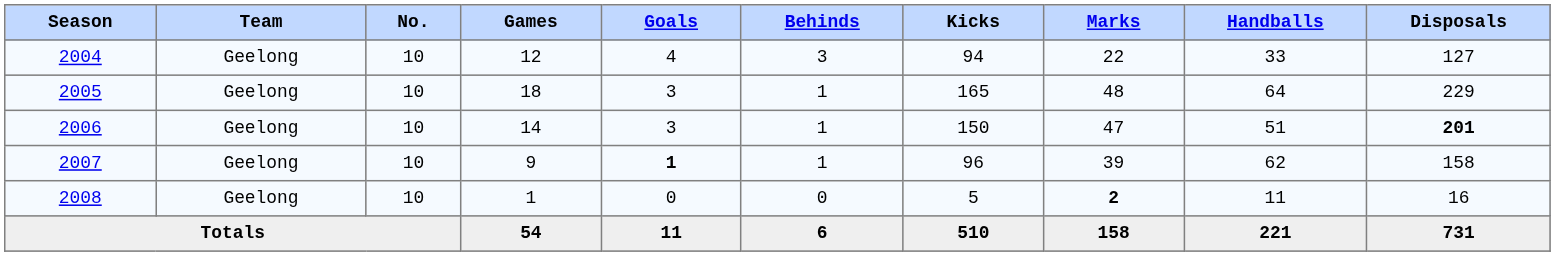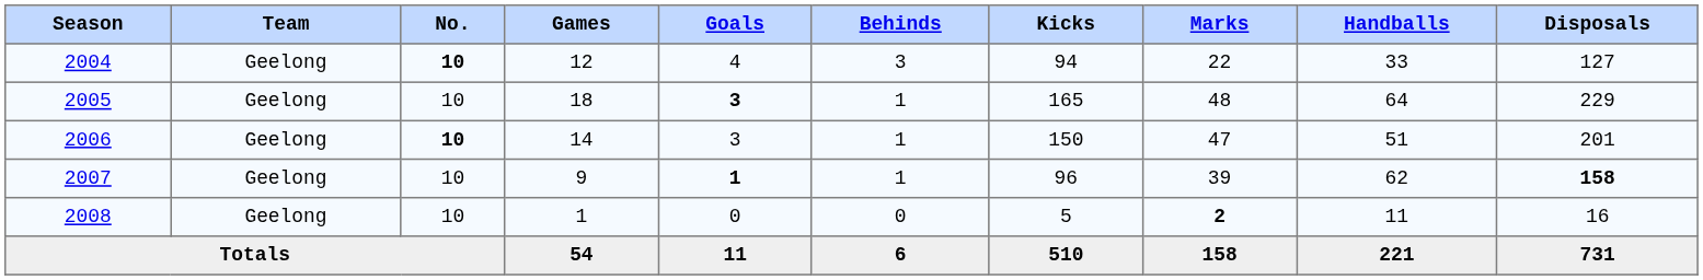2004 | No.: normal -> bold
2005 | Goals: normal -> bold
2006 | No.: normal -> bold
2006 | Disposals: bold -> normal
2007 | Disposals: normal -> bold
